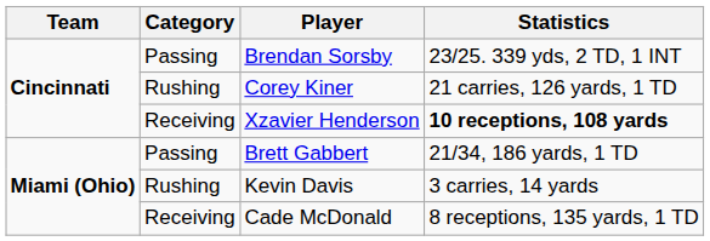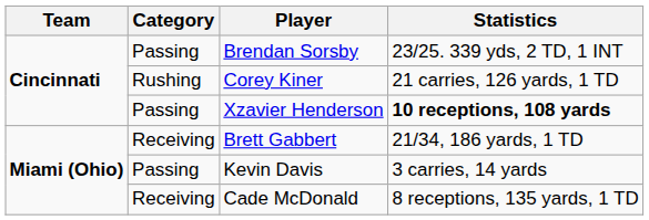Xzavier Henderson | Category: Receiving -> Passing
Brett Gabbert | Category: Passing -> Receiving
Kevin Davis | Category: Rushing -> Passing
